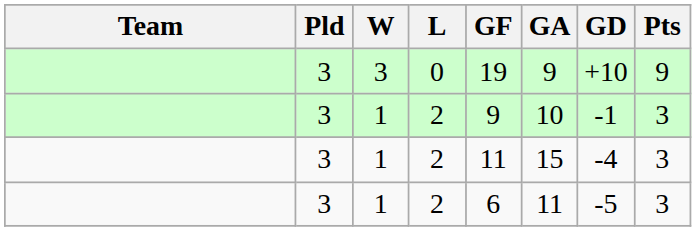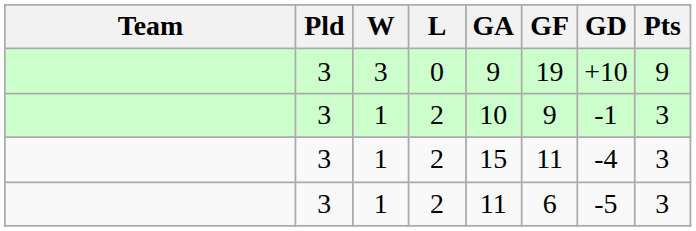columns swapped: GF <-> GA
